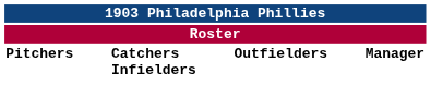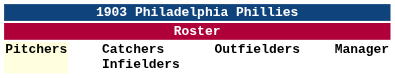Pitchers | column 1: no background -> lightyellow background
